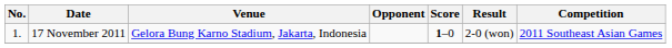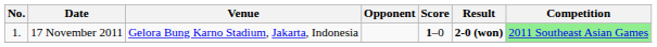17 November 2011 | Result: normal -> bold
17 November 2011 | Competition: no background -> lightgreen background
